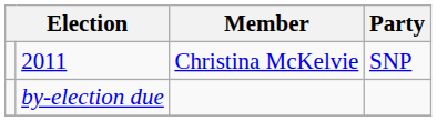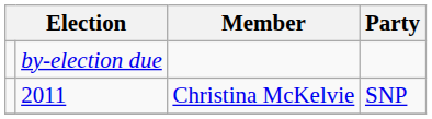rows swapped: 2011 <-> by-election due
